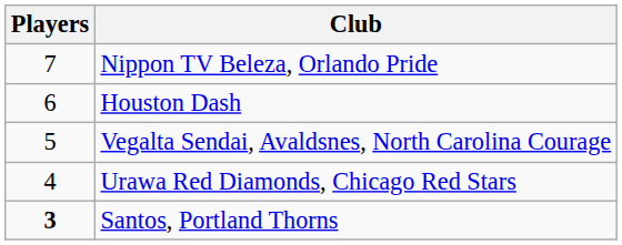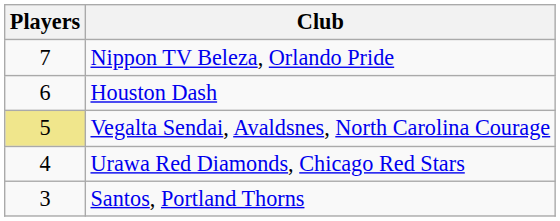Vegalta Sendai, Avaldsnes, North Carolina Courage | Players: no background -> khaki background
Santos, Portland Thorns | Players: bold -> normal
